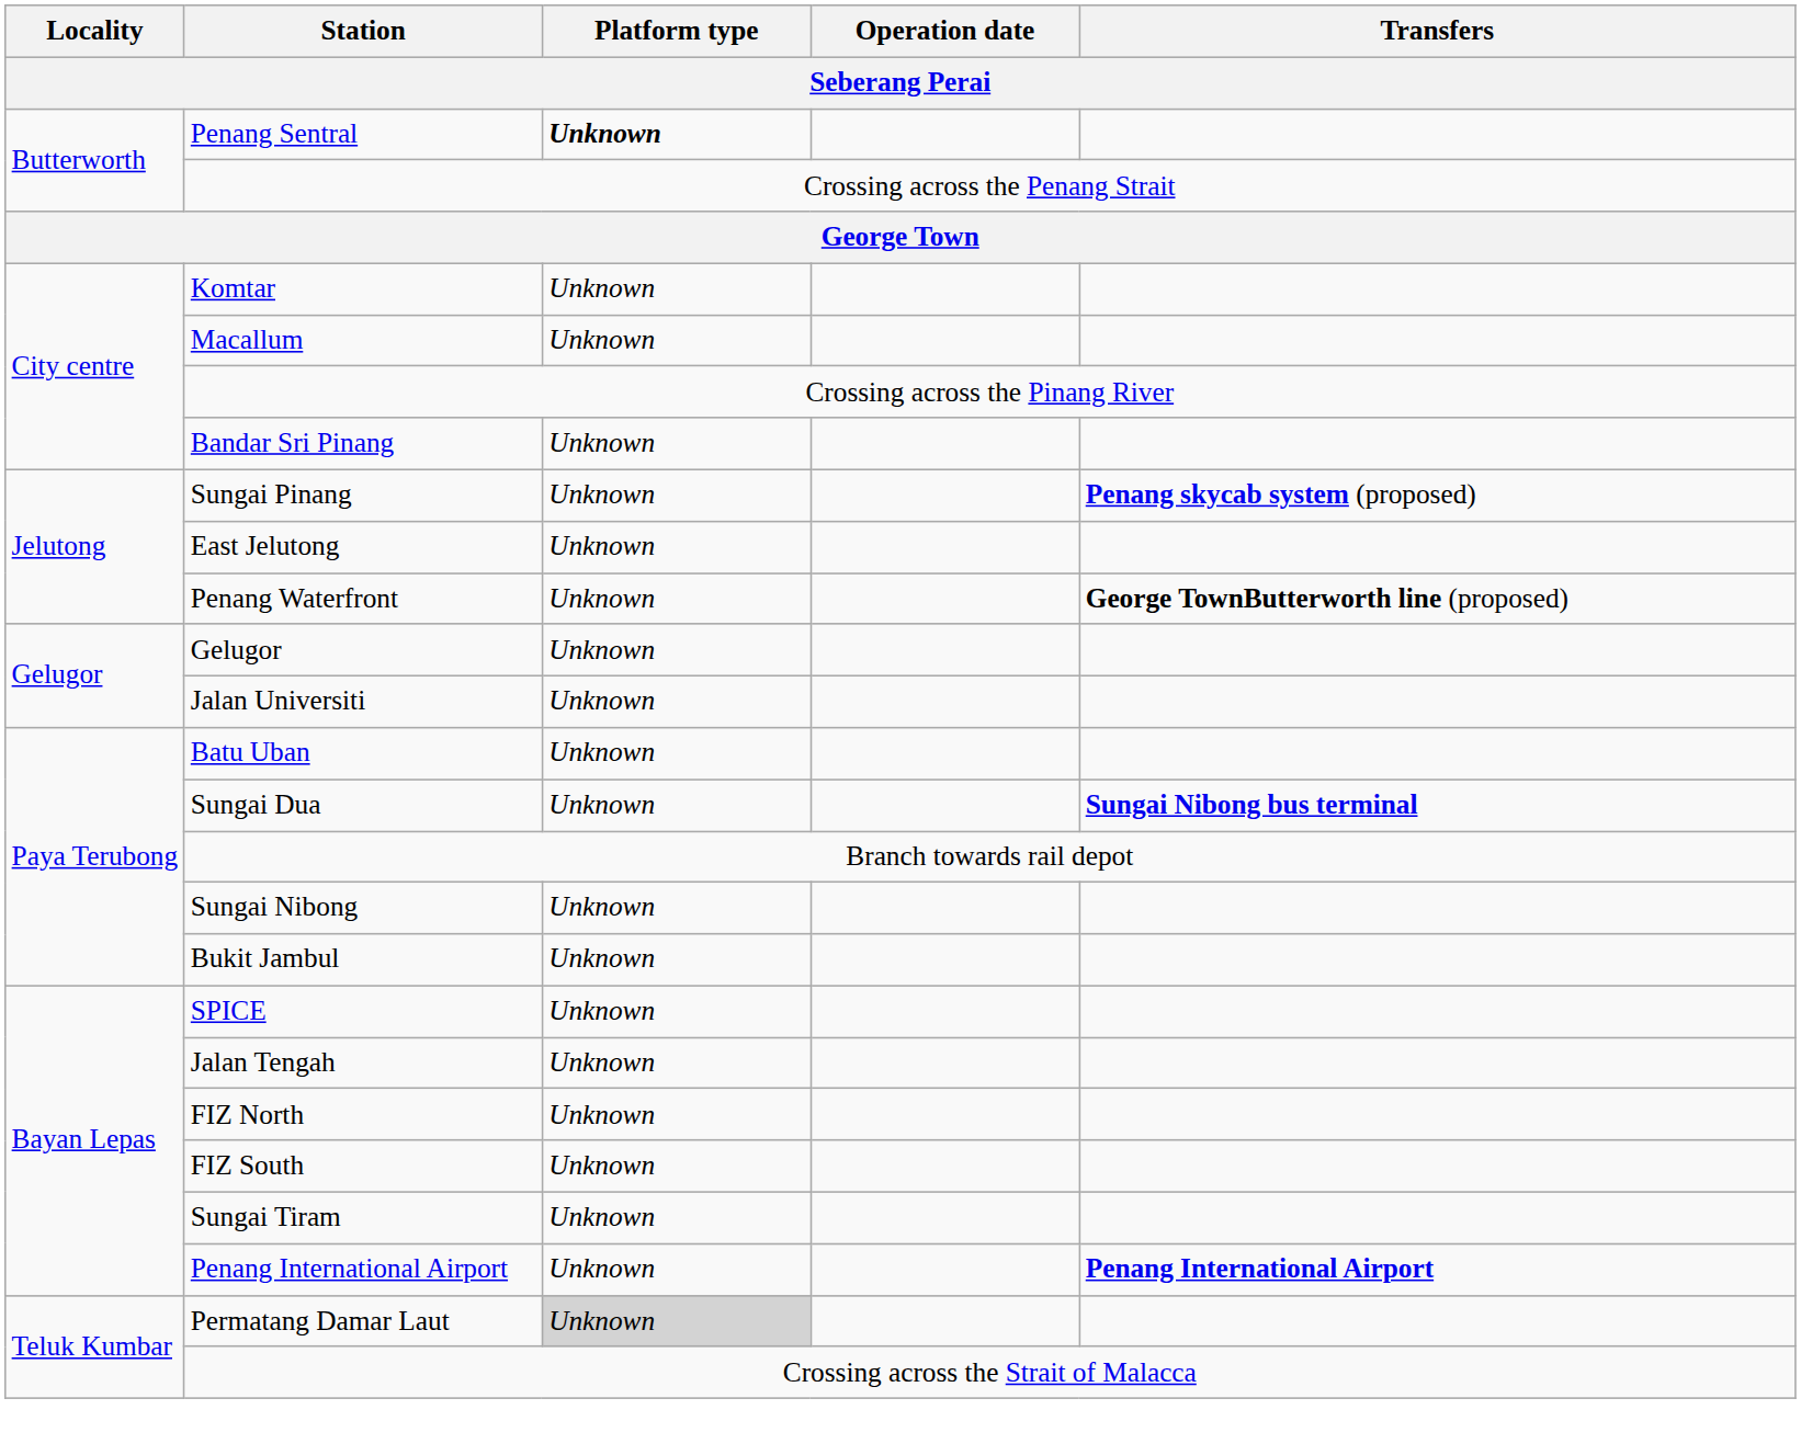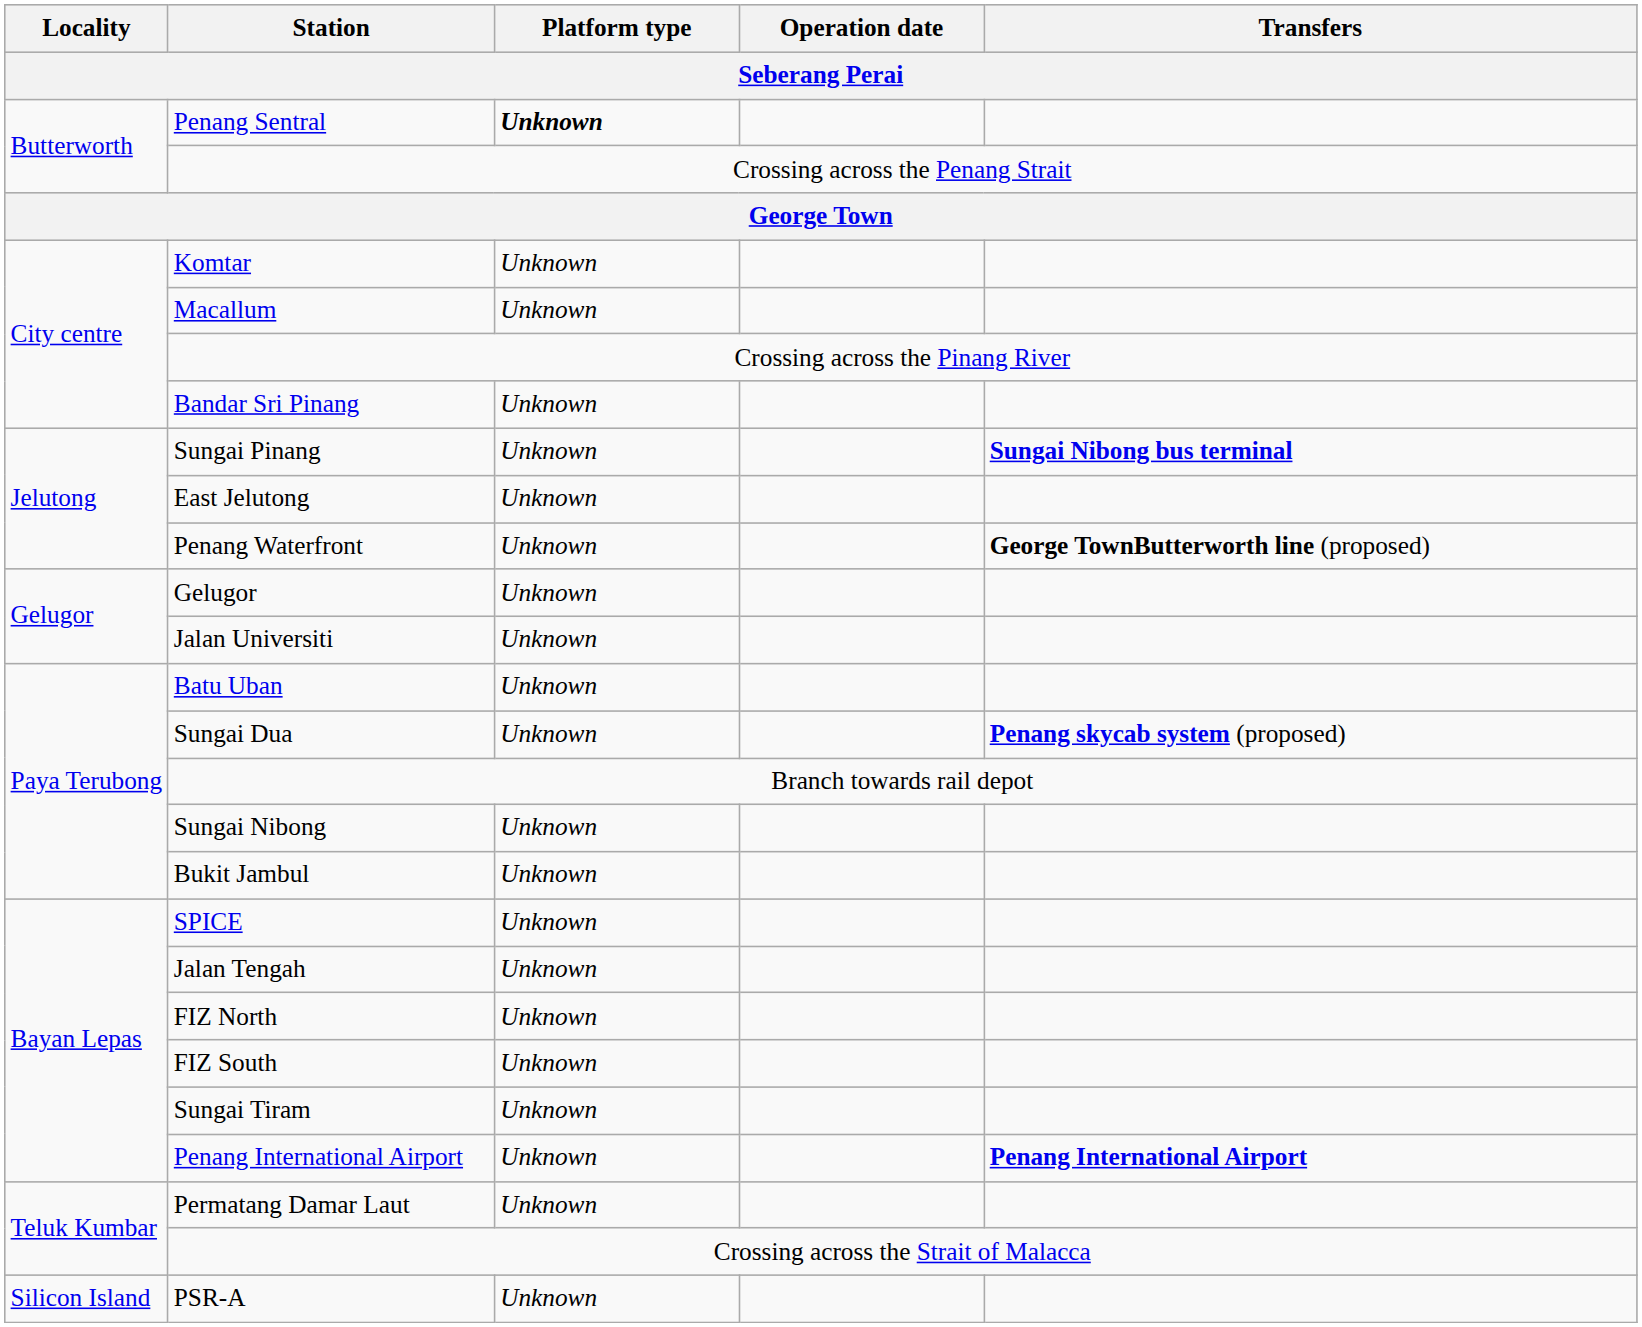Sungai Pinang | Transfers: Penang skycab system (proposed) -> Sungai Nibong bus terminal
Sungai Dua | Transfers: Sungai Nibong bus terminal -> Penang skycab system (proposed)
Permatang Damar Laut | Platform type: lightgrey background -> no background
+ row: Silicon Island | PSR-A | Unknown
